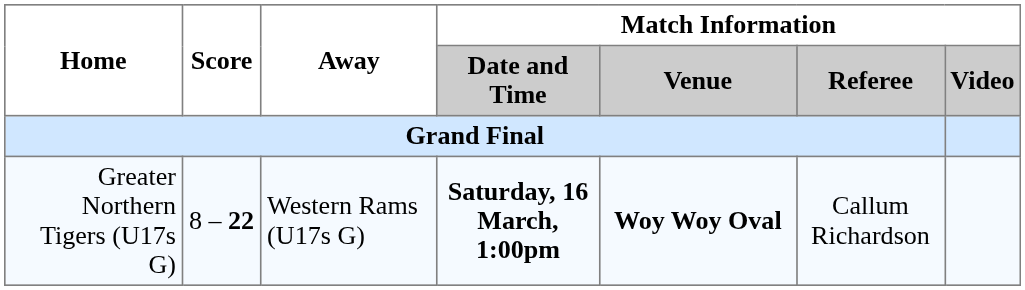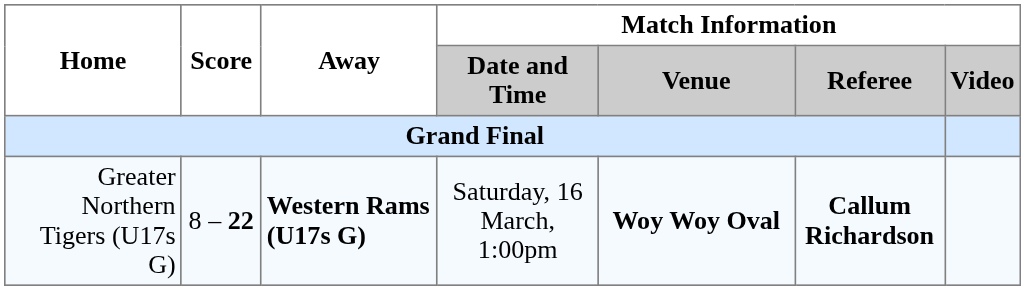Greater Northern Tigers (U17s G) | Away: normal -> bold
Greater Northern Tigers (U17s G) | Match Information / Date and Time: bold -> normal
Greater Northern Tigers (U17s G) | Match Information / Referee: normal -> bold
